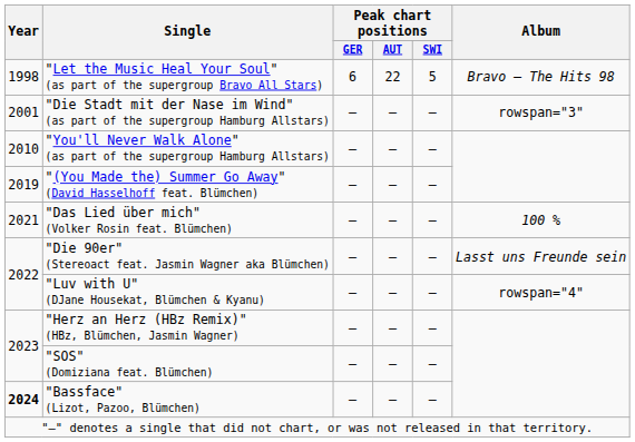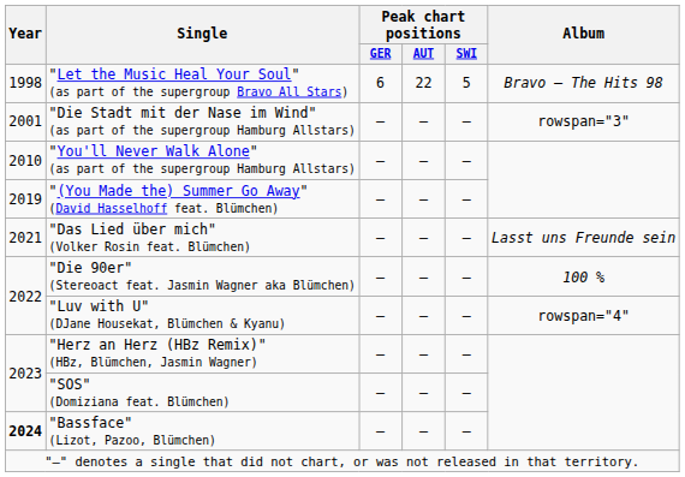"Das Lied über mich" (Volker Rosin feat. Blümchen) | Album: 100 % -> Lasst uns Freunde sein
"Die 90er" (Stereoact feat. Jasmin Wagner aka Blümchen) | Album: Lasst uns Freunde sein -> 100 %
